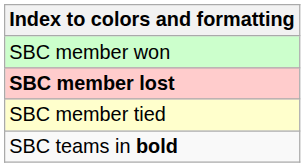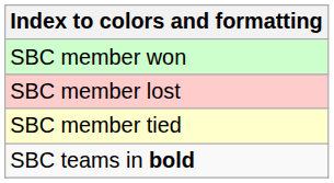row 3 | column 1: bold -> normal
